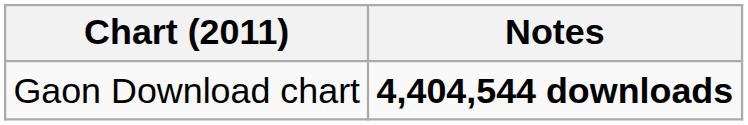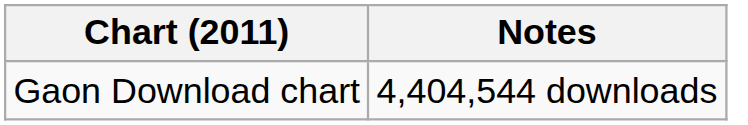Gaon Download chart | Notes: bold -> normal
